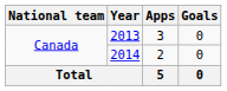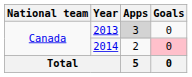2013 | Apps: no background -> lightgrey background
2014 | Goals: no background -> pink background
